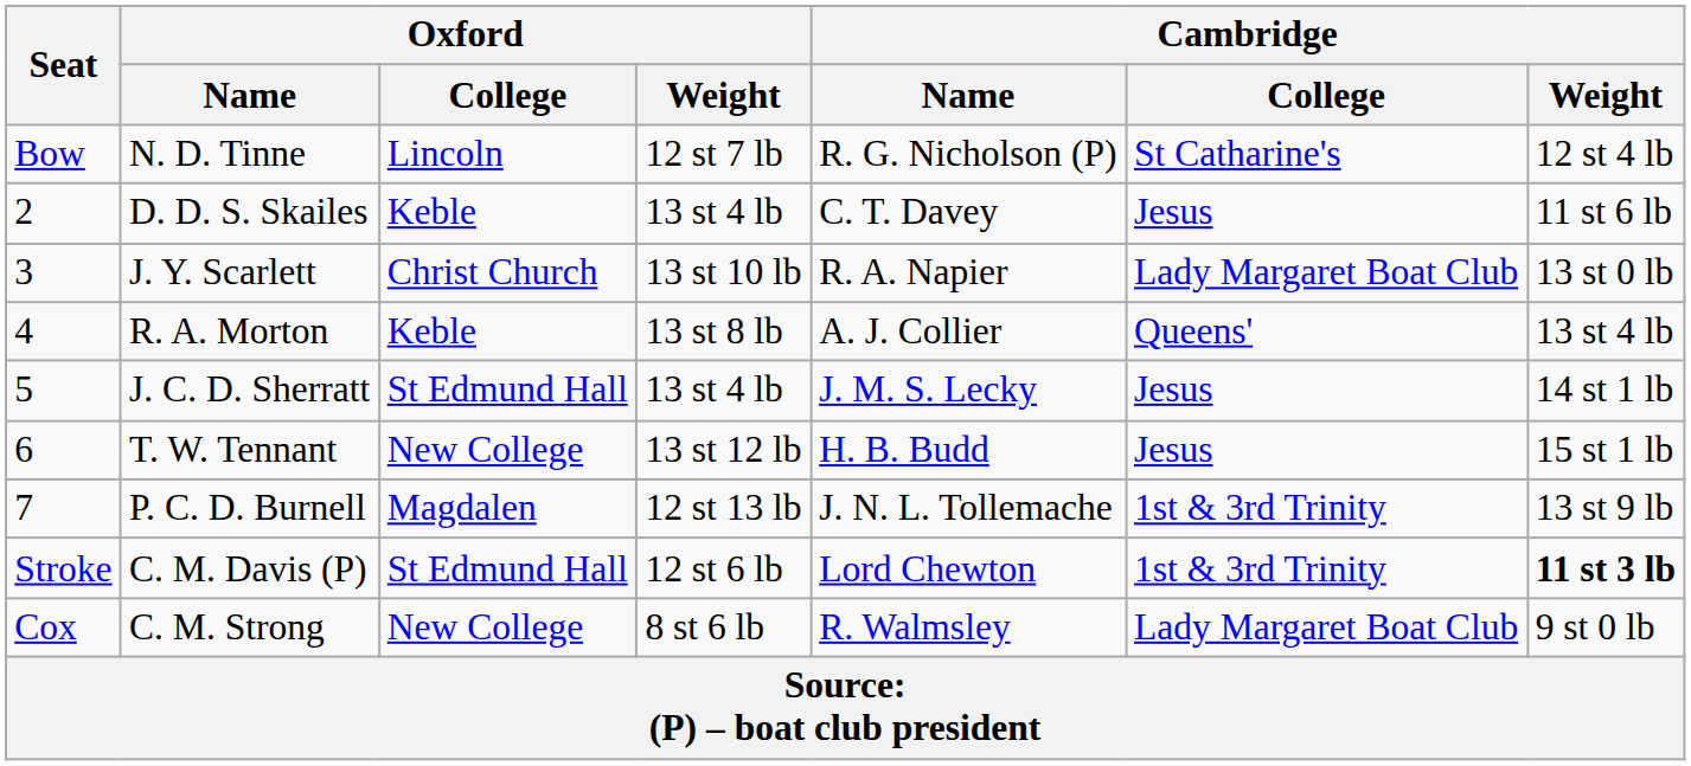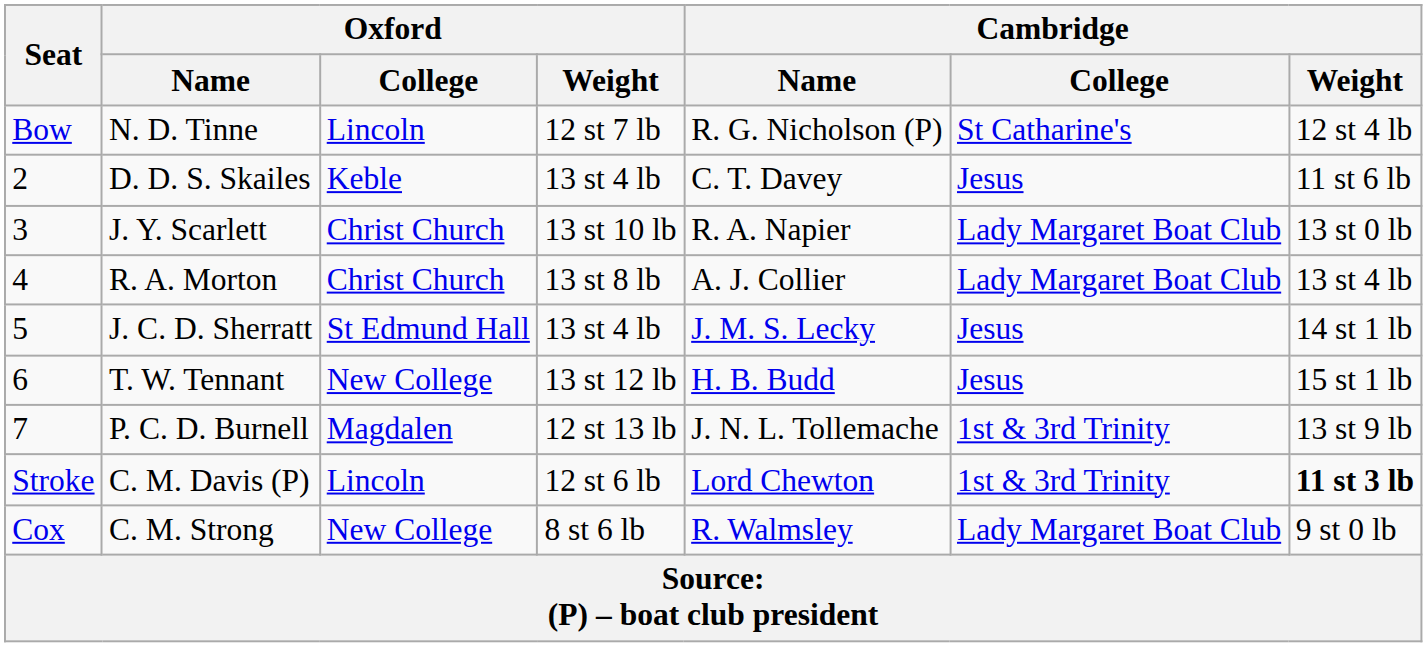R. A. Morton | Oxford / College: Keble -> Christ Church
R. A. Morton | Cambridge / College: Queens' -> Lady Margaret Boat Club
C. M. Davis (P) | Oxford / College: St Edmund Hall -> Lincoln
